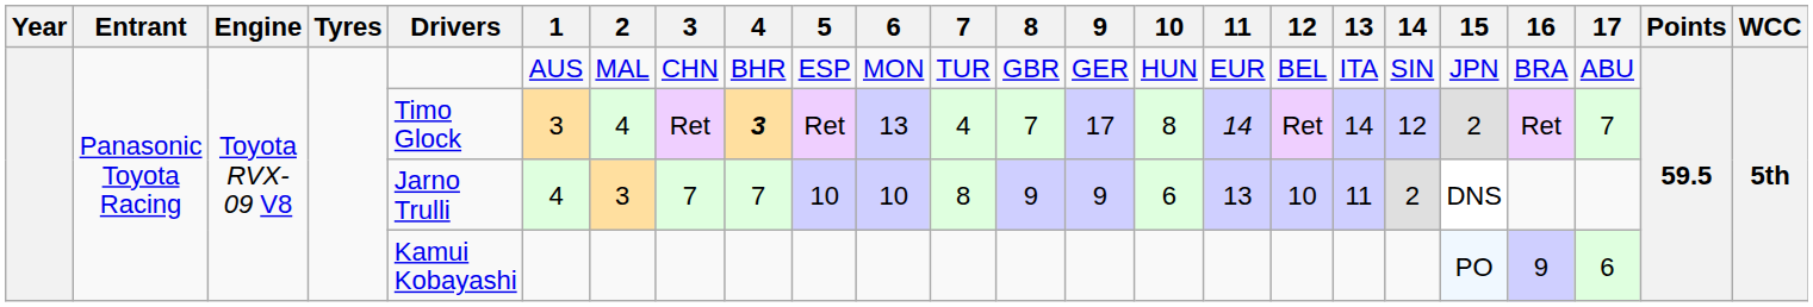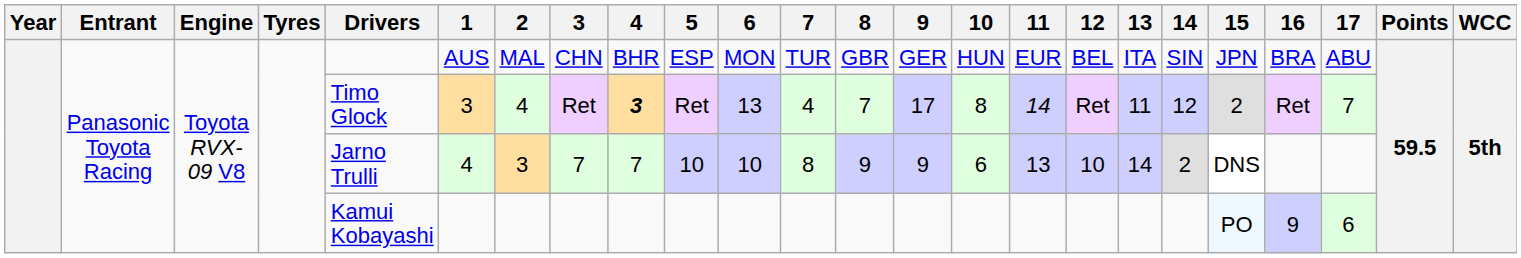row 3 | 13: 14 -> 11
row 4 | 13: 11 -> 14
